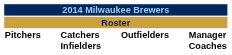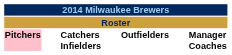Pitchers | column 1: no background -> pink background
